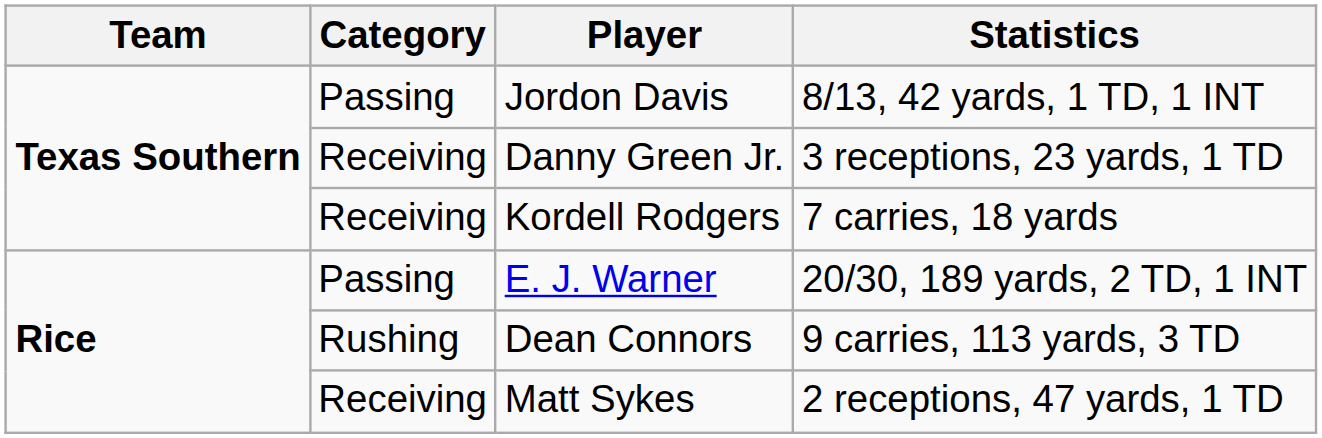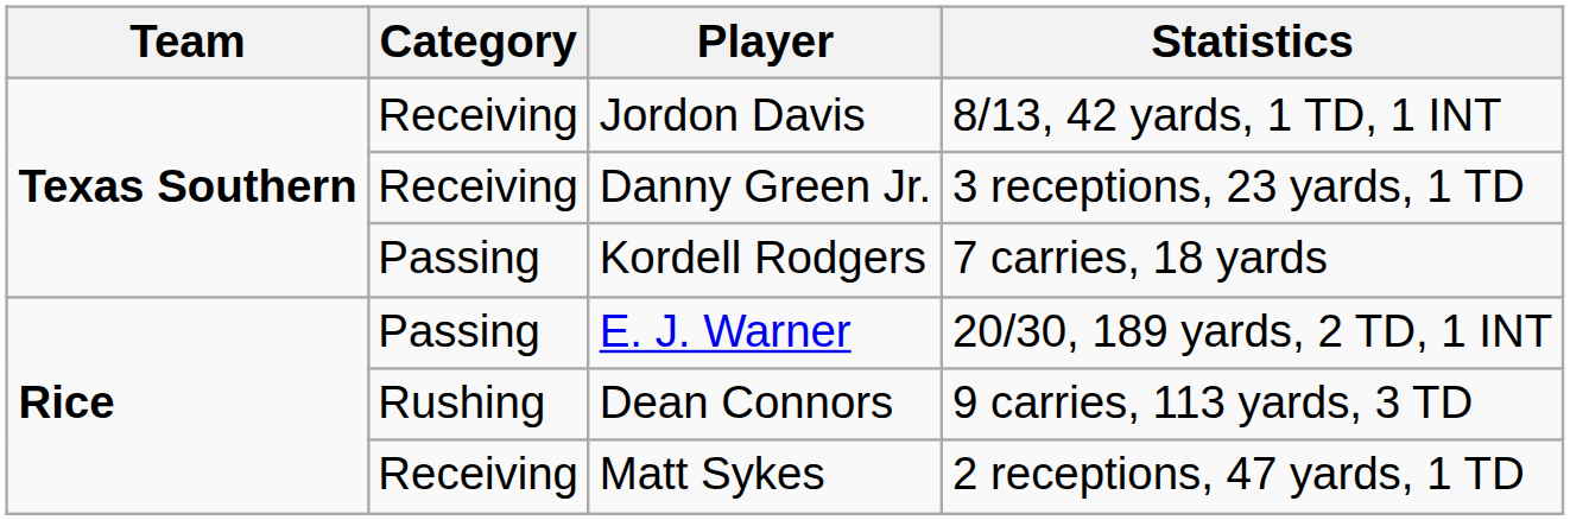Jordon Davis | Category: Passing -> Receiving
Kordell Rodgers | Category: Receiving -> Passing
